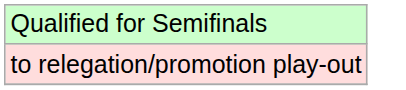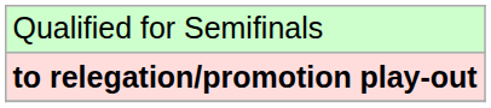row 2 | column 1: normal -> bold
